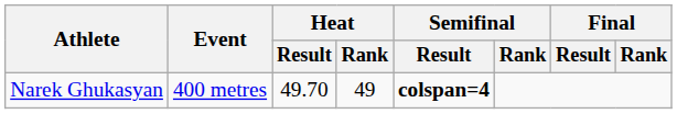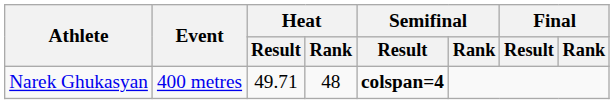Narek Ghukasyan | Heat / Result: 49.70 -> 49.71
Narek Ghukasyan | Heat / Rank: 49 -> 48
